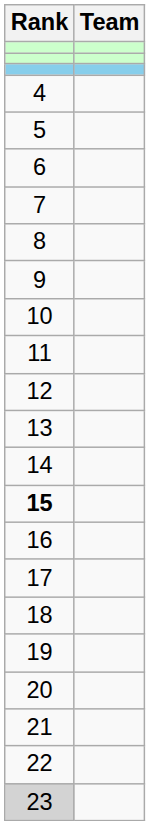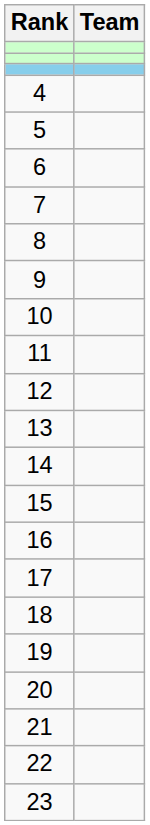row 16 | Rank: bold -> normal
row 24 | Rank: lightgrey background -> no background
